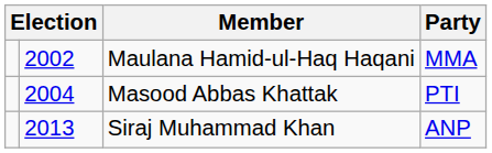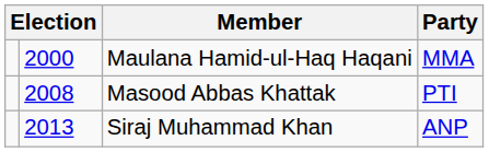Maulana Hamid-ul-Haq Haqani | column 2: 2002 -> 2000
Masood Abbas Khattak | column 2: 2004 -> 2008
